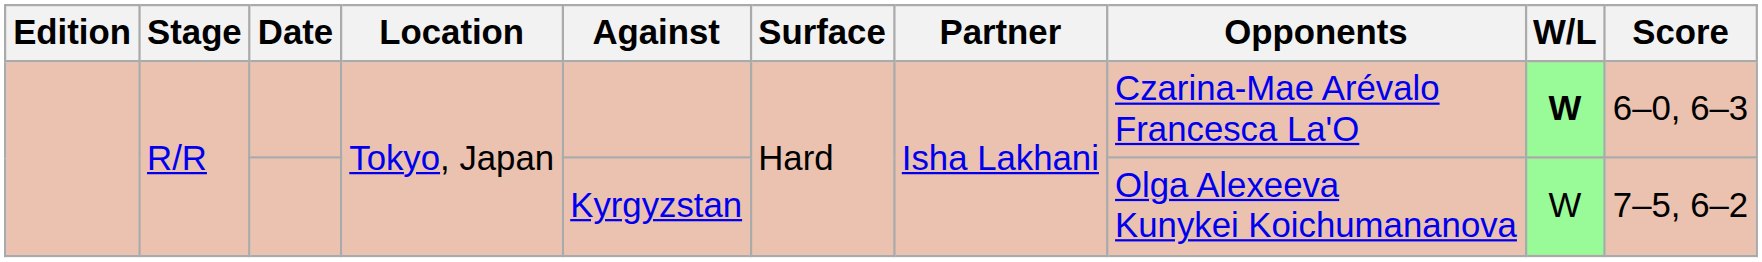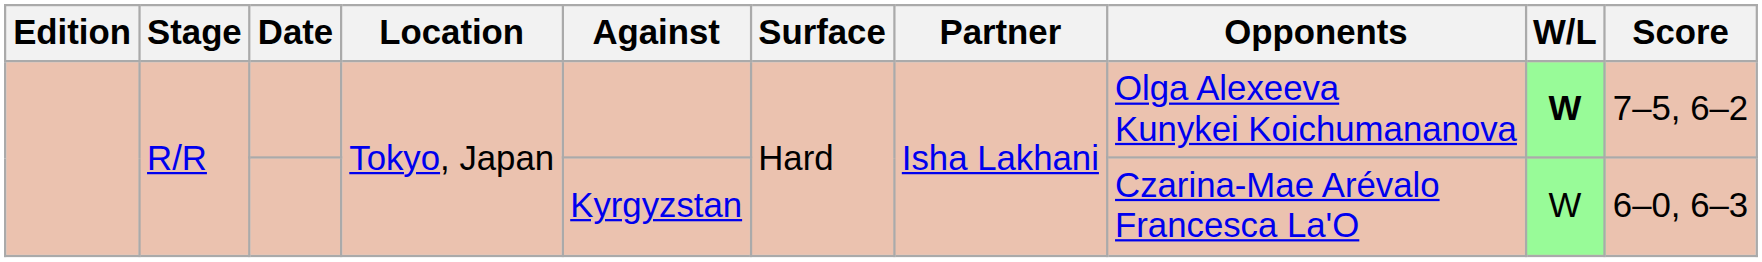row 2 | Opponents: Czarina-Mae Arévalo Francesca La'O -> Olga Alexeeva Kunykei Koichumananova
row 2 | Score: 6–0, 6–3 -> 7–5, 6–2
row 3 | Opponents: Olga Alexeeva Kunykei Koichumananova -> Czarina-Mae Arévalo Francesca La'O
row 3 | Score: 7–5, 6–2 -> 6–0, 6–3
